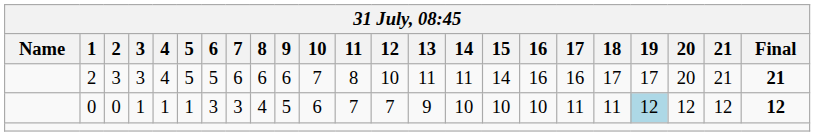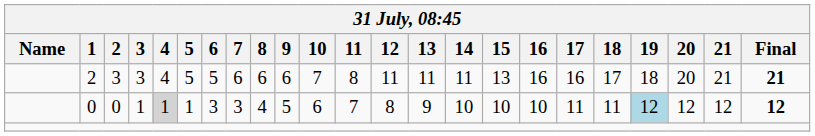row 3 | 12: 10 -> 11
row 3 | 15: 14 -> 13
row 3 | 19: 17 -> 18
row 4 | 4: no background -> lightgrey background
row 4 | 12: 7 -> 8
